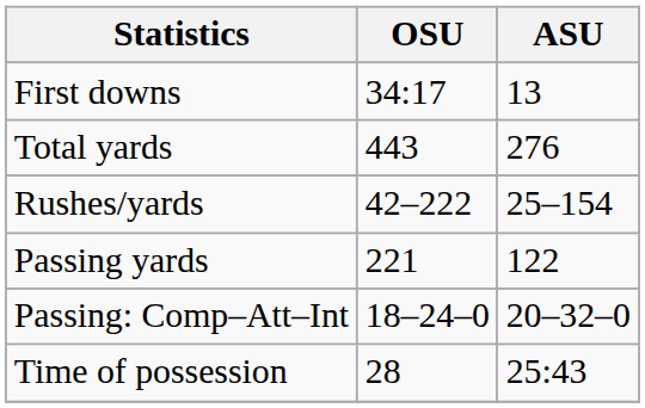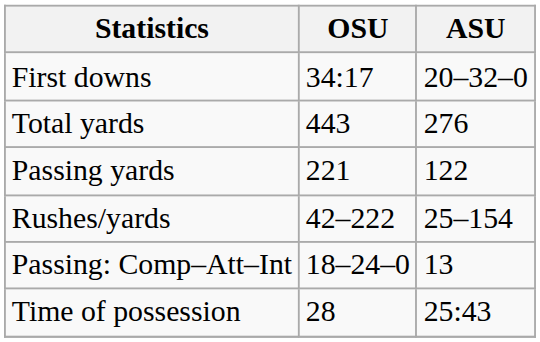First downs | ASU: 13 -> 20–32–0
rows swapped: Rushes/yards <-> Passing yards
Passing: Comp–Att–Int | ASU: 20–32–0 -> 13
